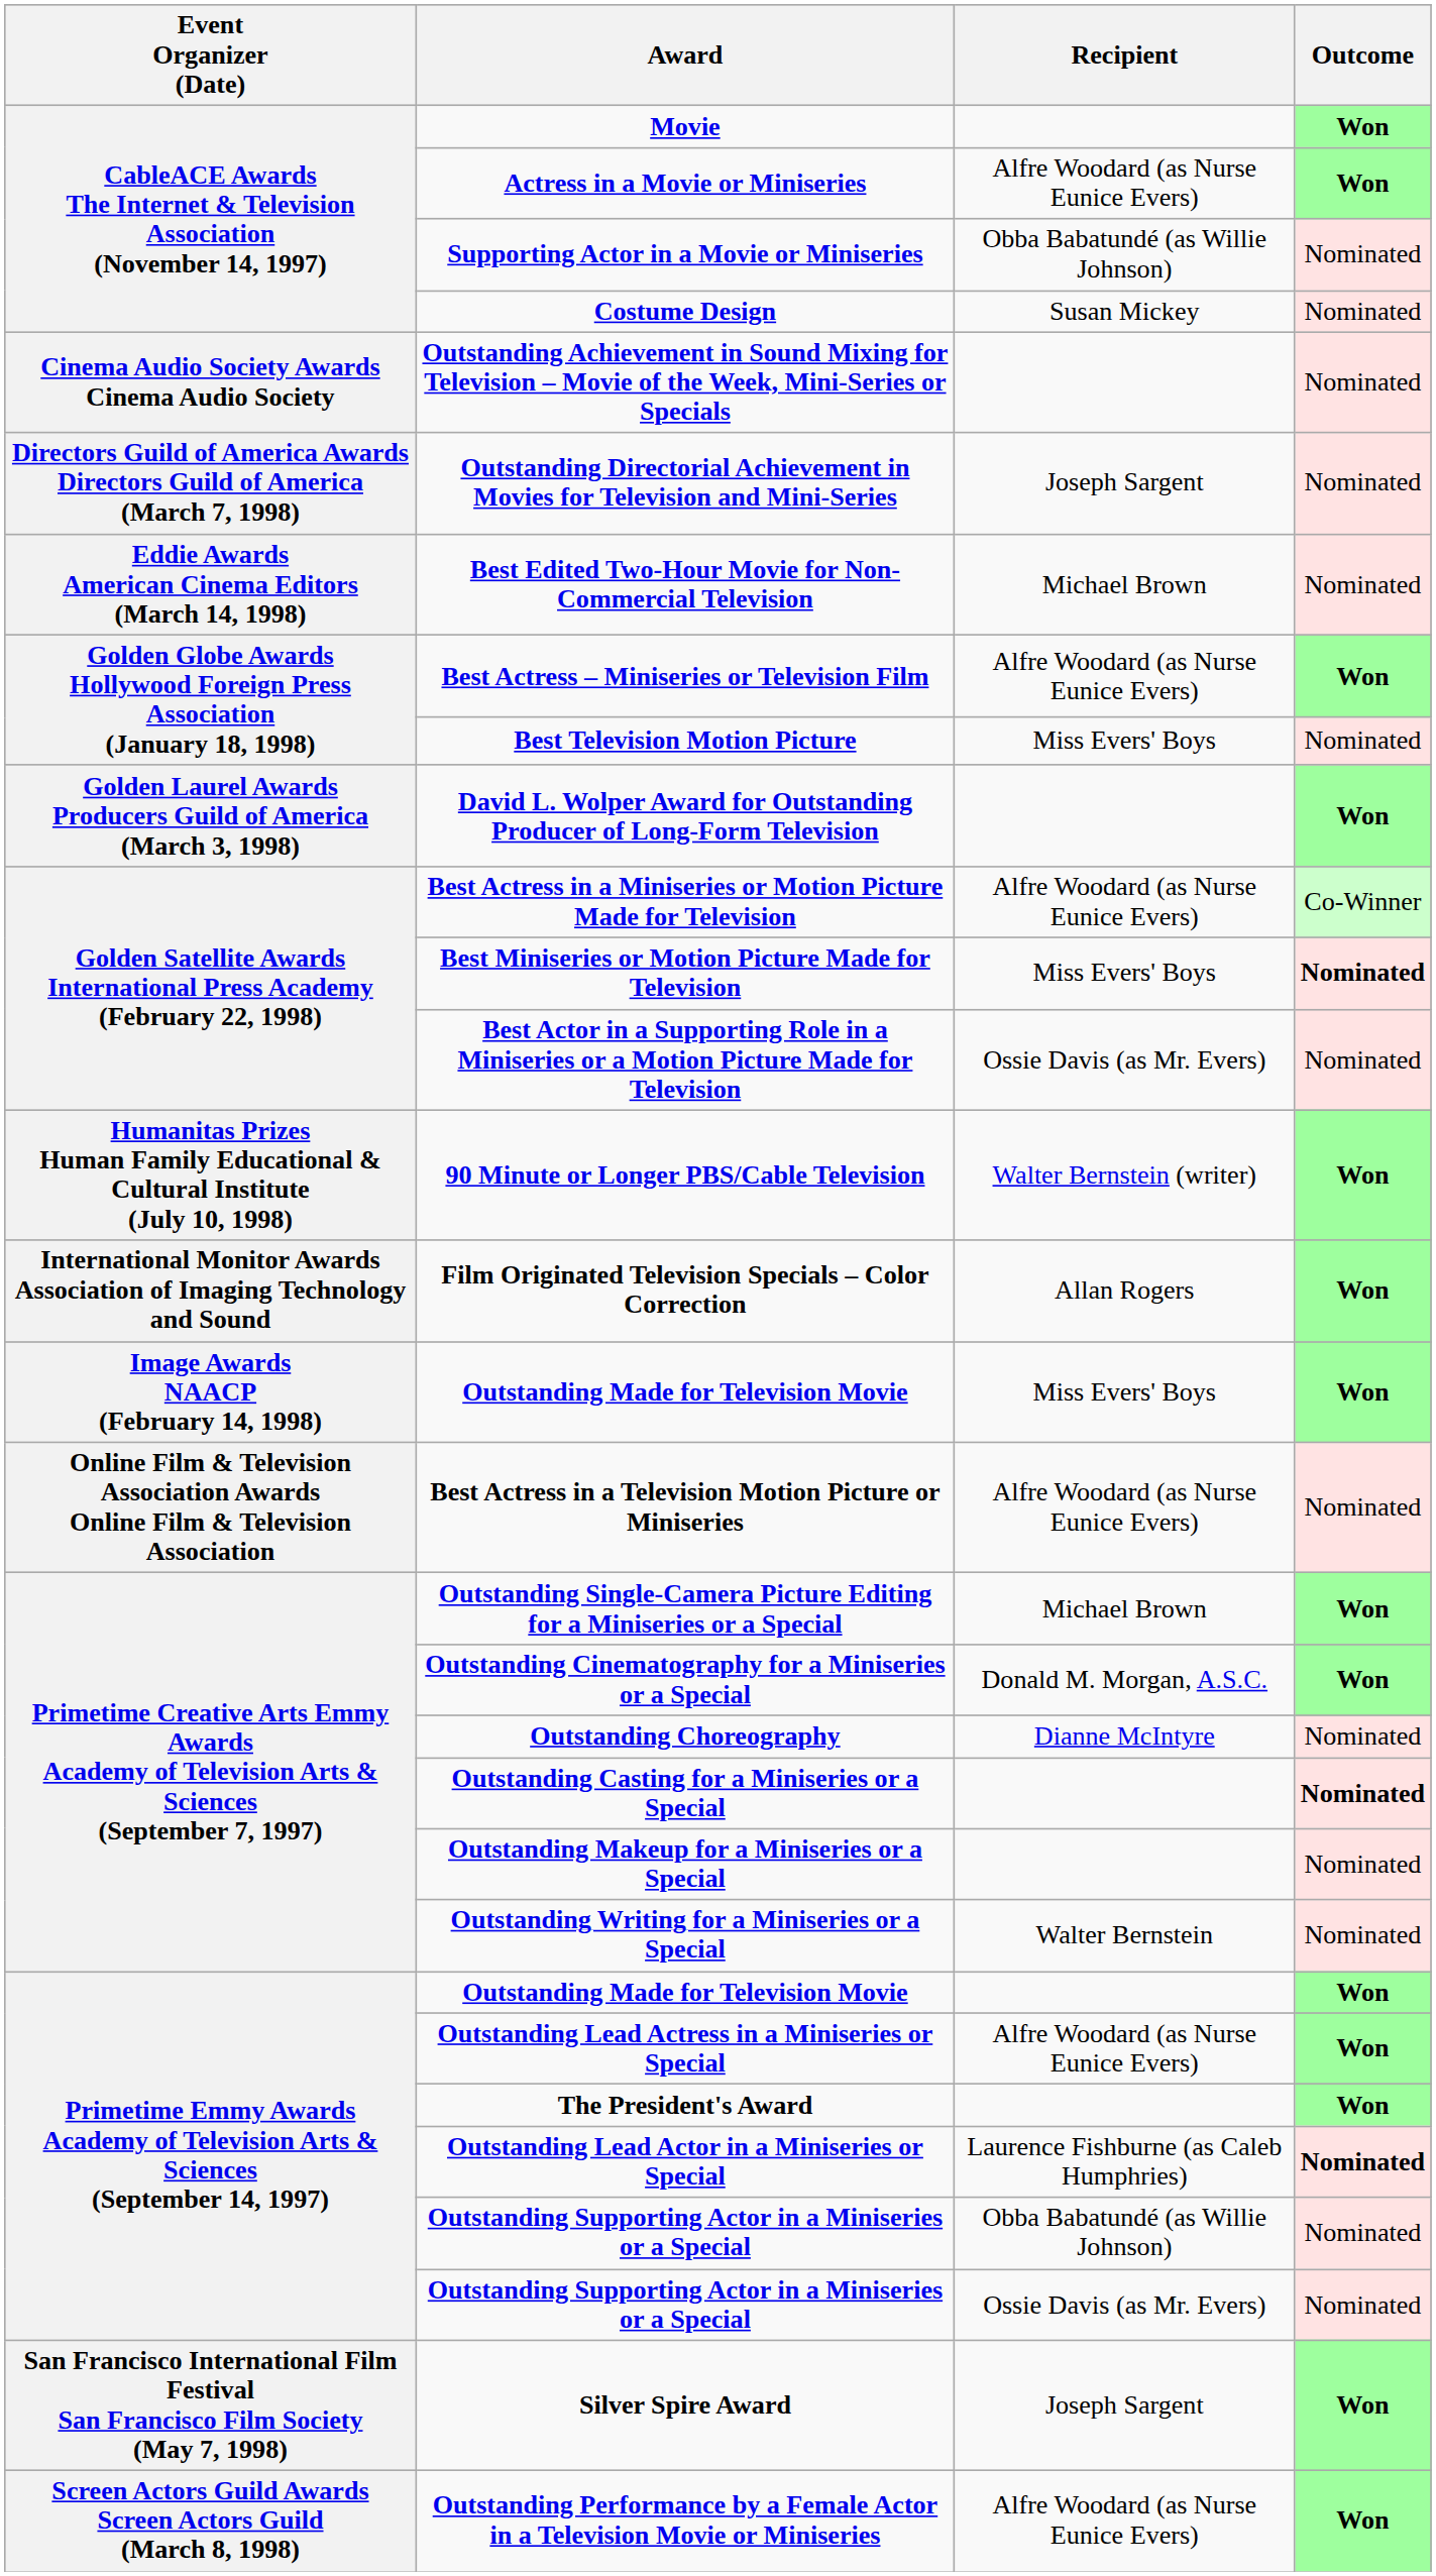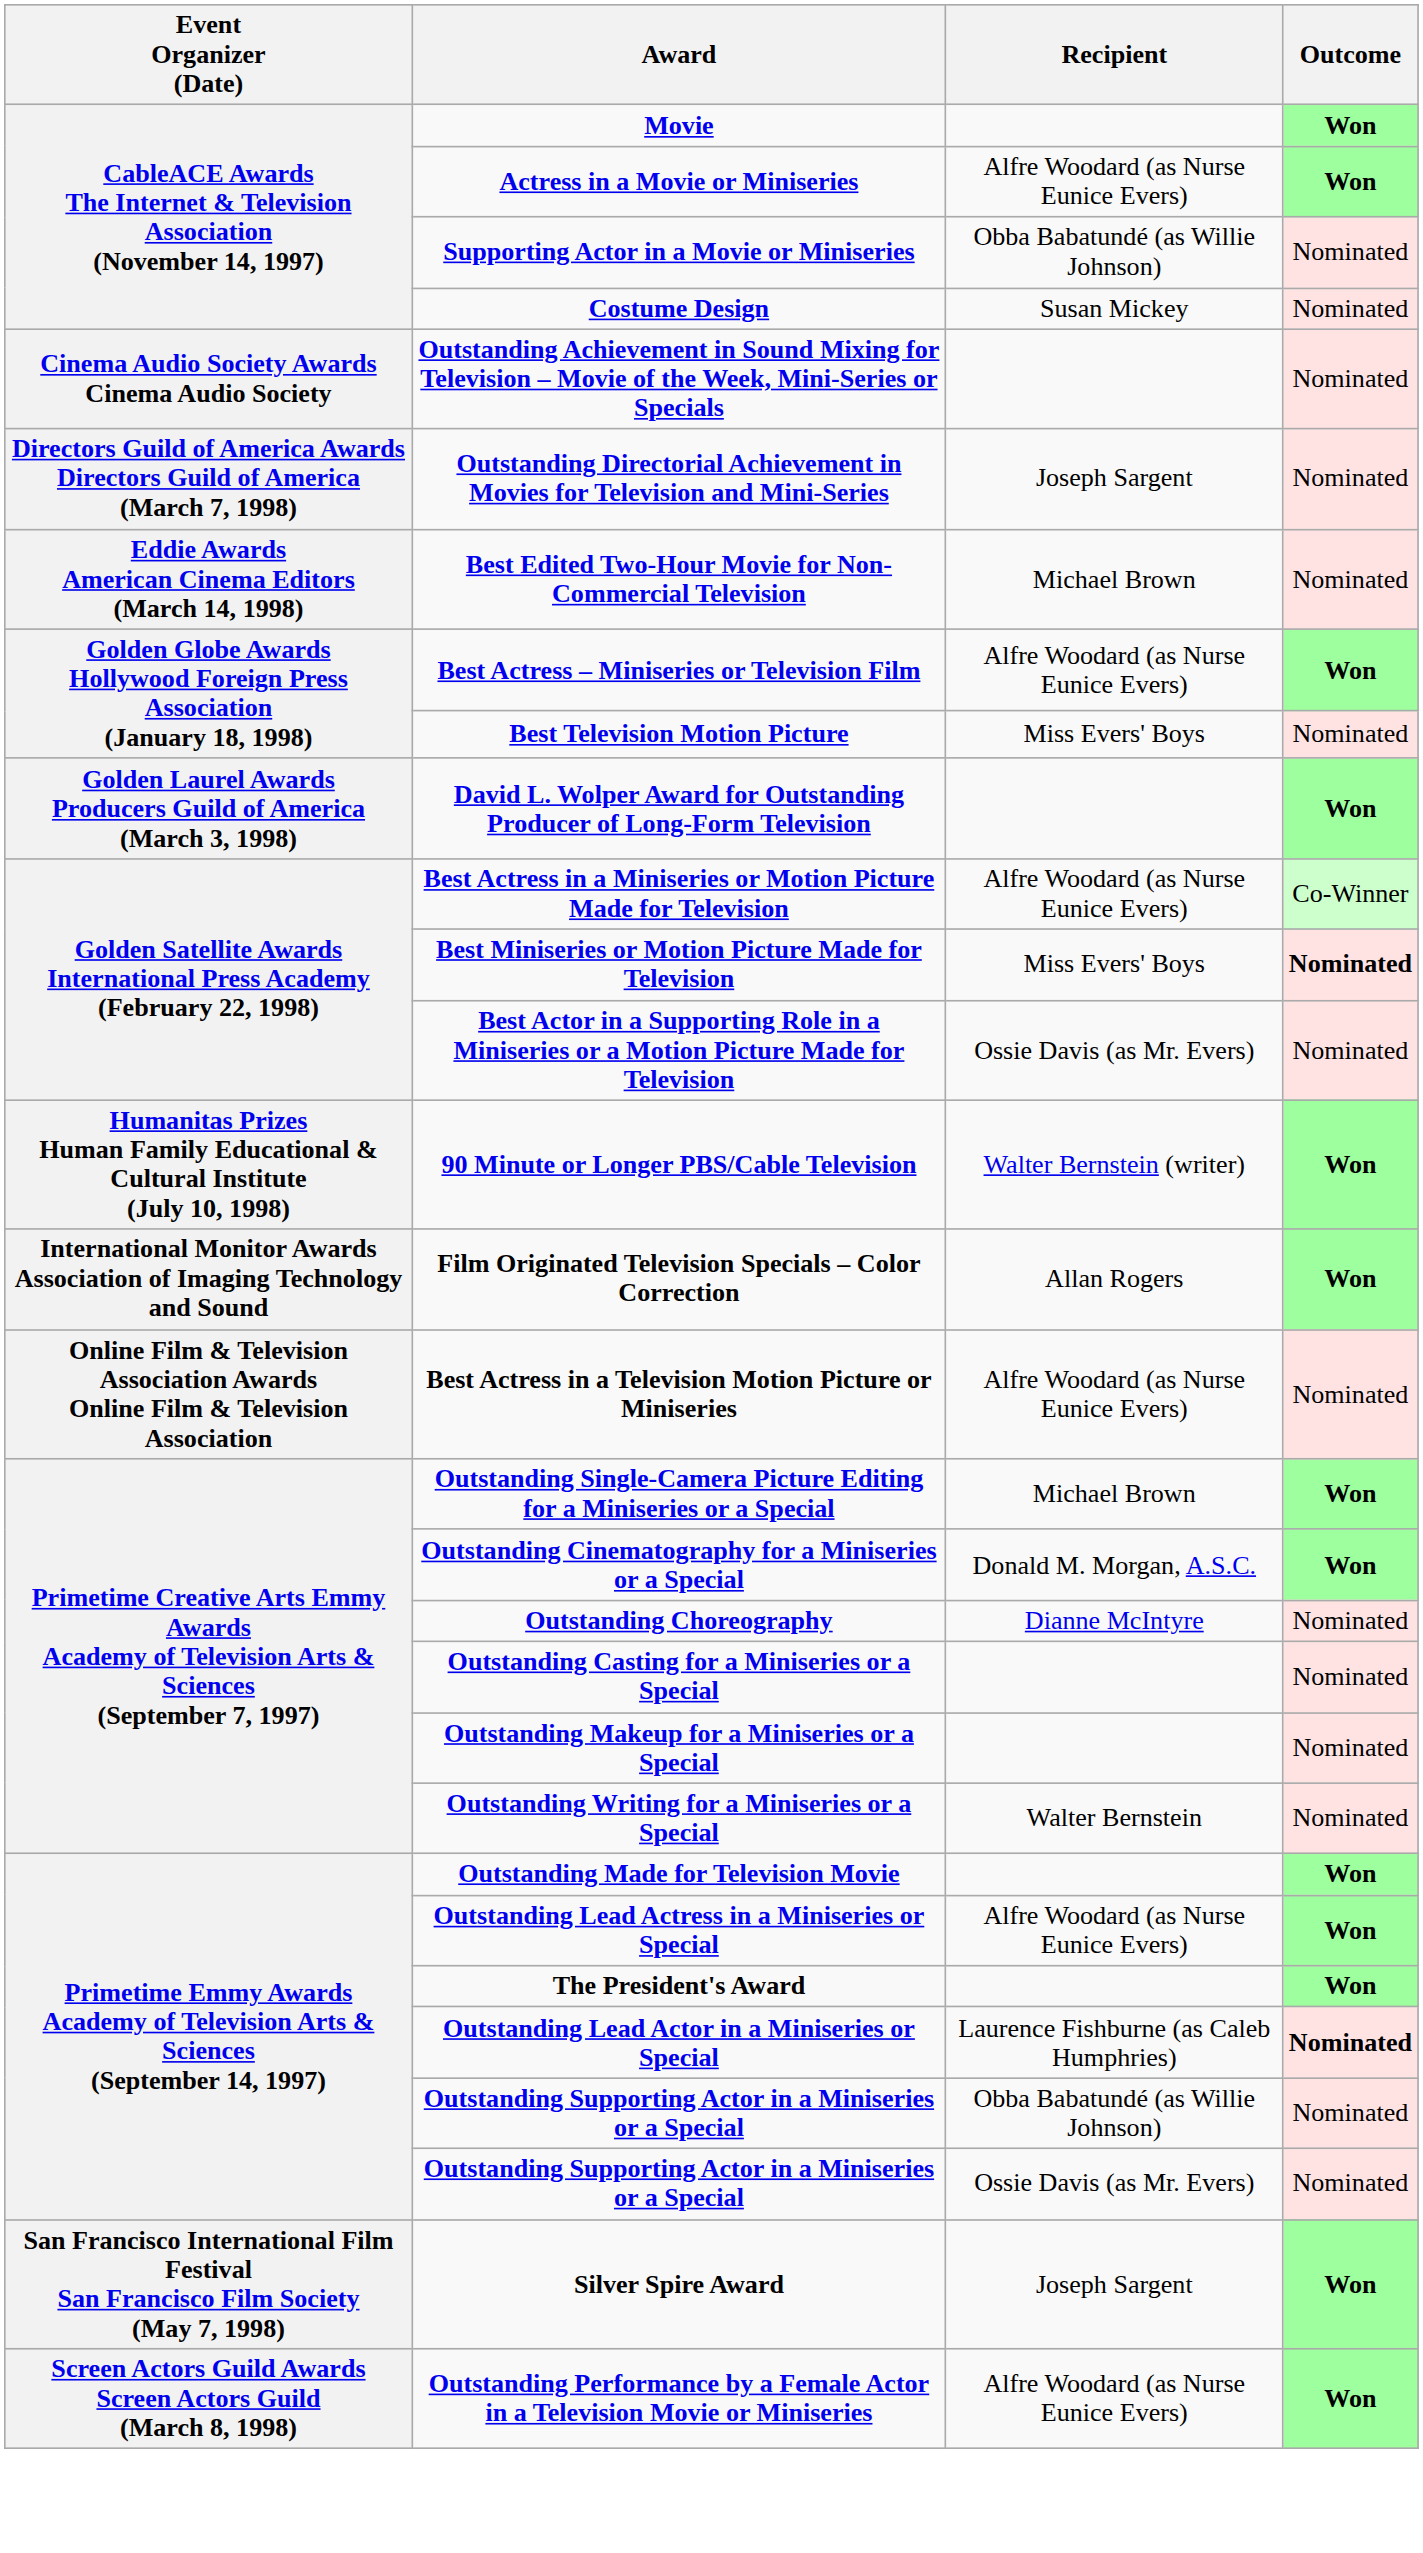- row: Image Awards NAACP (February 14, 1998) | Outstanding Made for Television Movie | Miss Evers' Boys | Won
Outstanding Casting for a Miniseries or a Special | Outcome: bold -> normal
